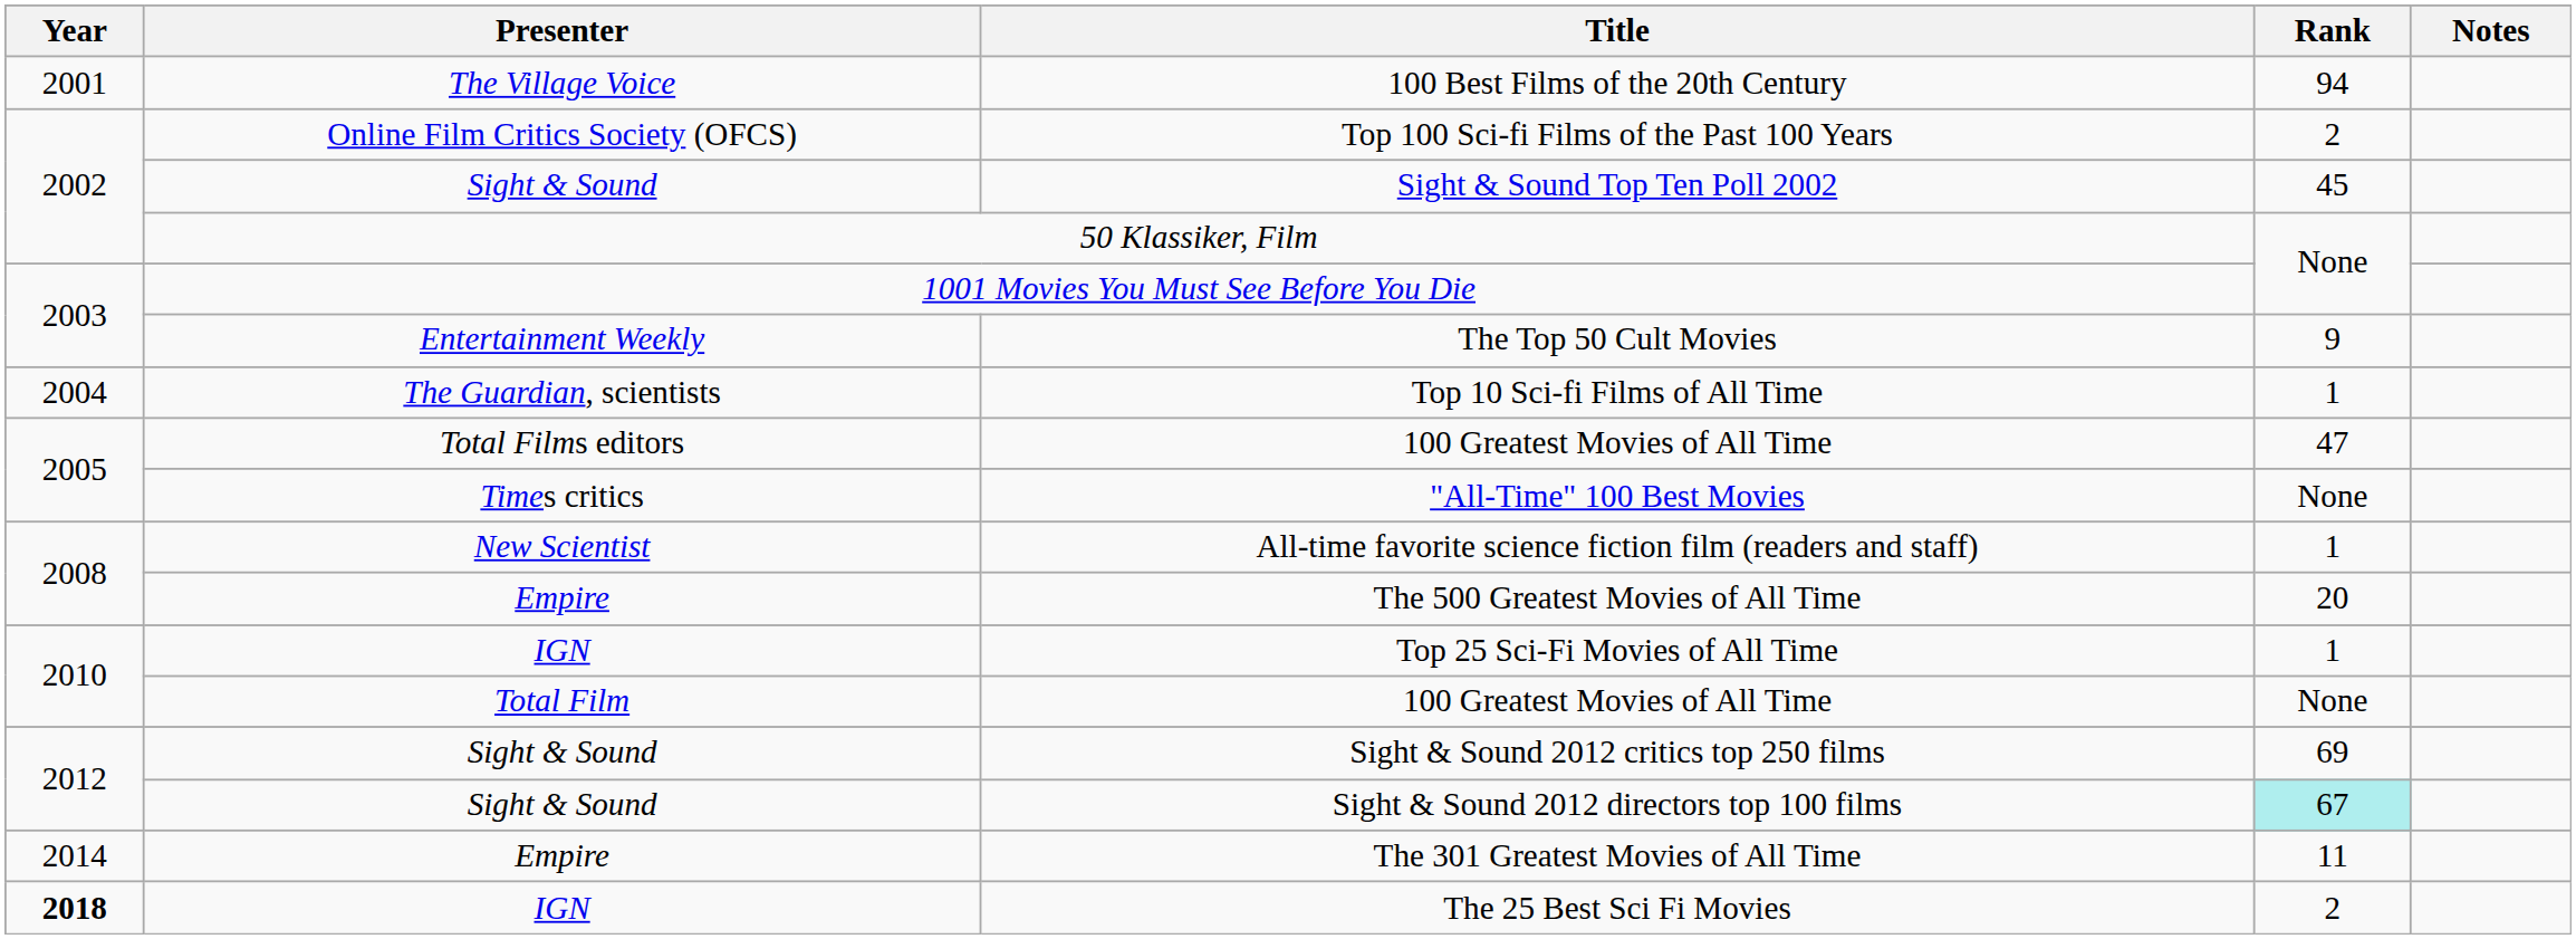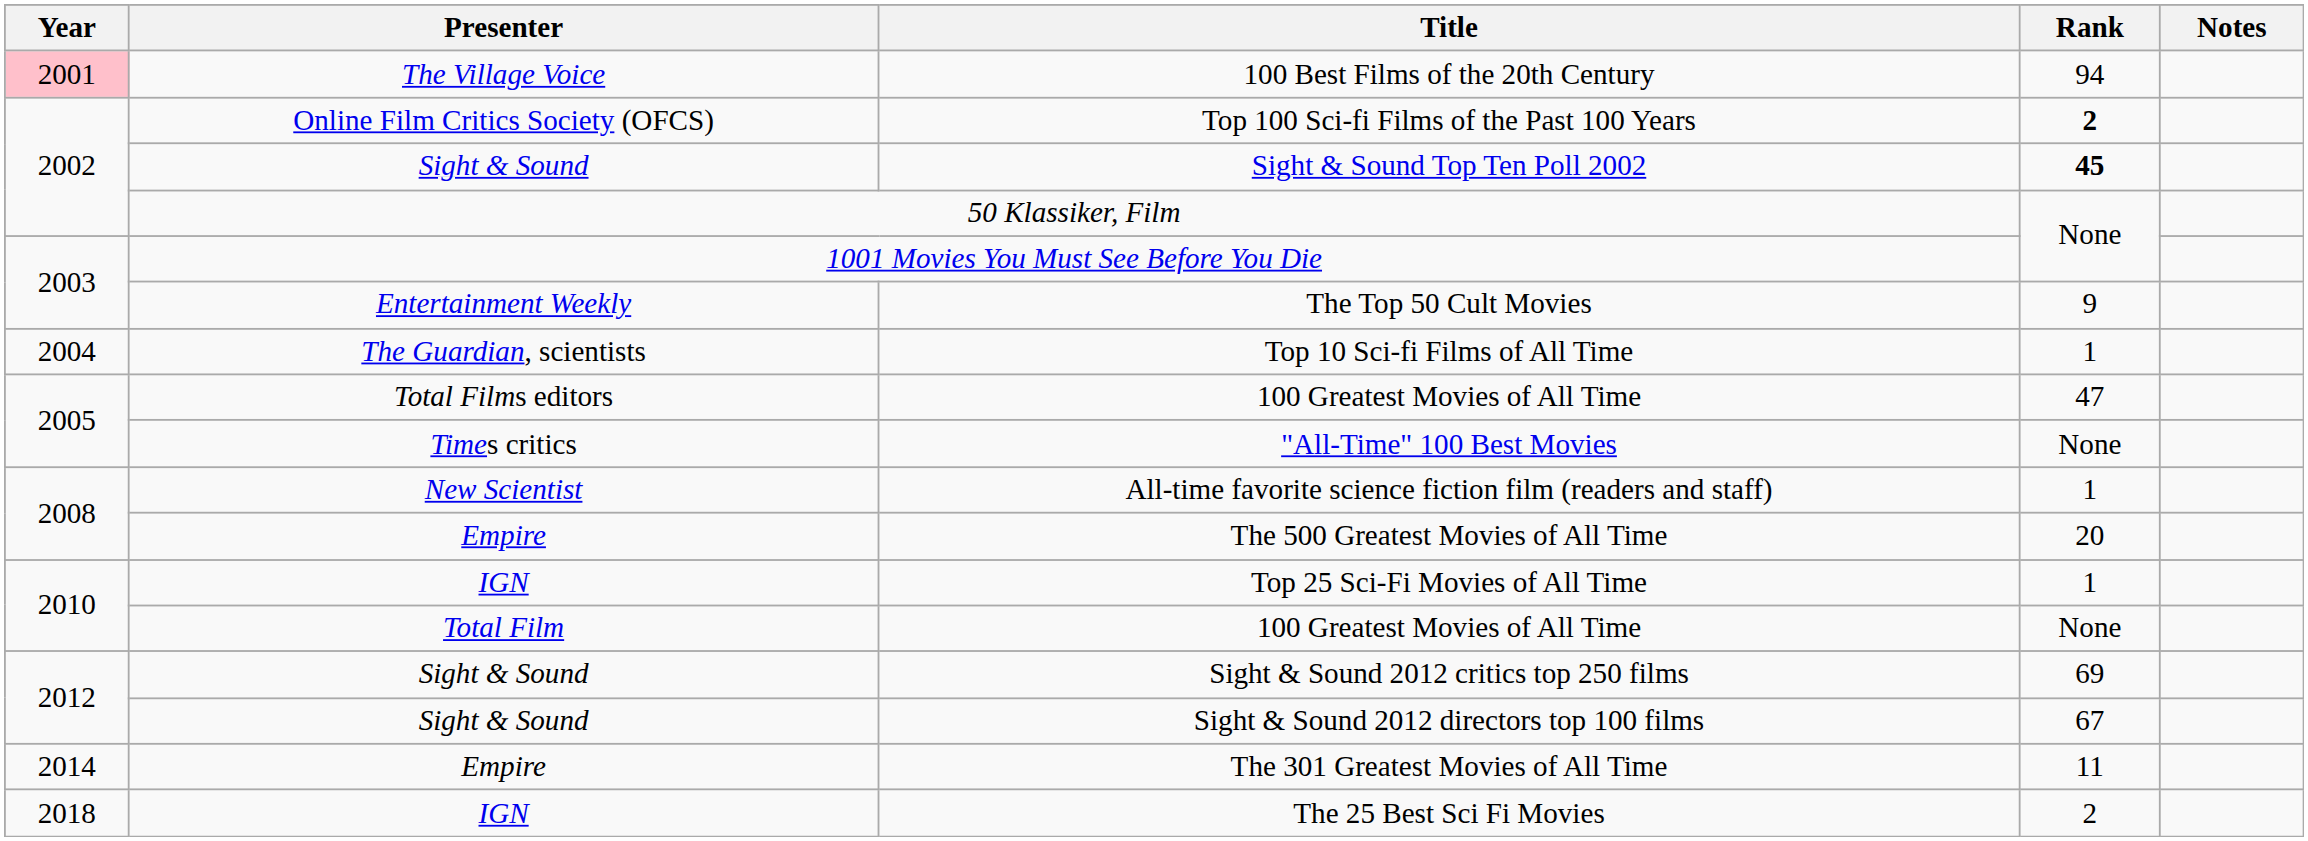100 Best Films of the 20th Century | Year: no background -> pink background
Top 100 Sci-fi Films of the Past 100 Years | Rank: normal -> bold
Sight & Sound Top Ten Poll 2002 | Rank: normal -> bold
Sight & Sound 2012 directors top 100 films | Rank: paleturquoise background -> no background
The 25 Best Sci Fi Movies | Year: bold -> normal
